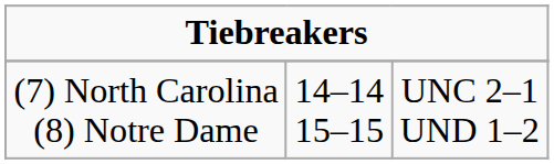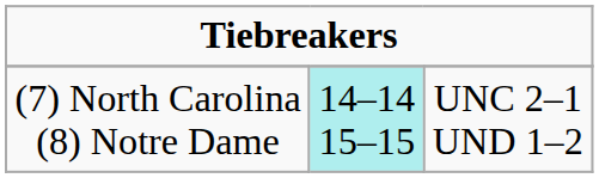(7) North Carolina (8) Notre Dame | column 2: no background -> paleturquoise background
